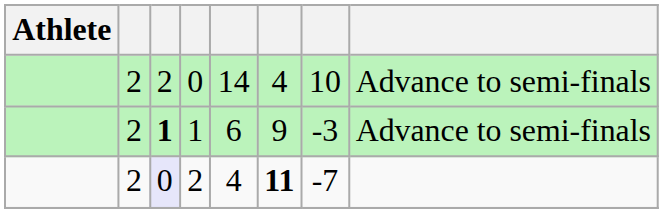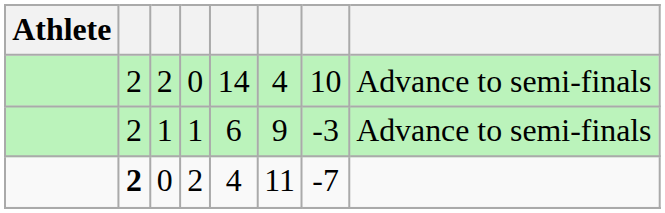row 3 | column 3: bold -> normal
row 4 | column 2: normal -> bold
row 4 | column 3: lavender background -> no background
row 4 | column 6: bold -> normal
